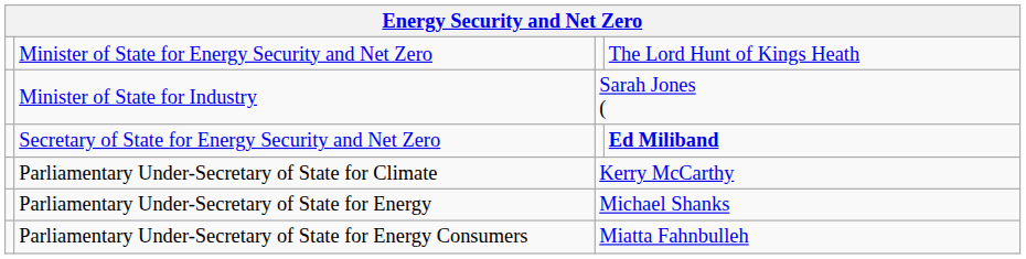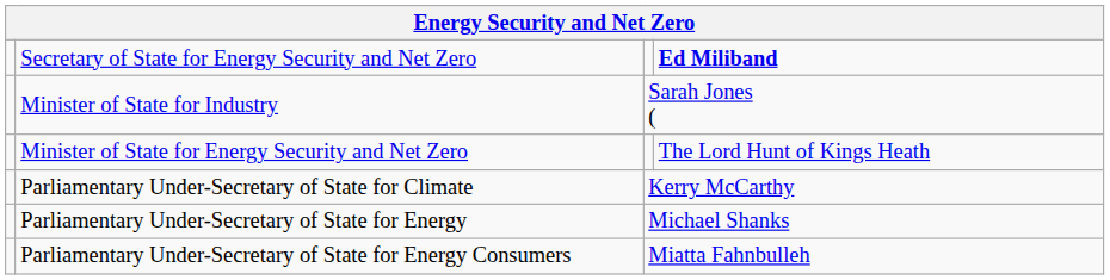rows swapped: Secretary of State for Energy Security and Net Zero <-> Minister of State for Energy Security and Net Zero
